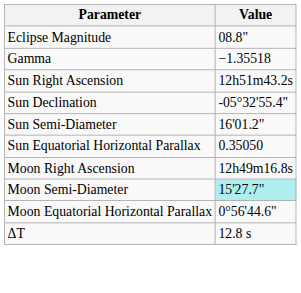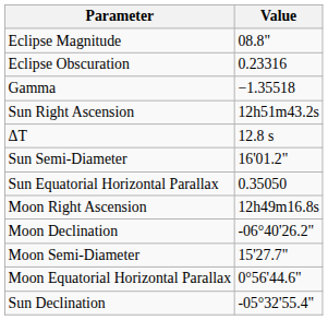+ row: Eclipse Obscuration | 0.23316
rows swapped: Sun Declination <-> ΔT
+ row: Moon Declination | -06°40'26.2"
Moon Semi-Diameter | Value: paleturquoise background -> no background
